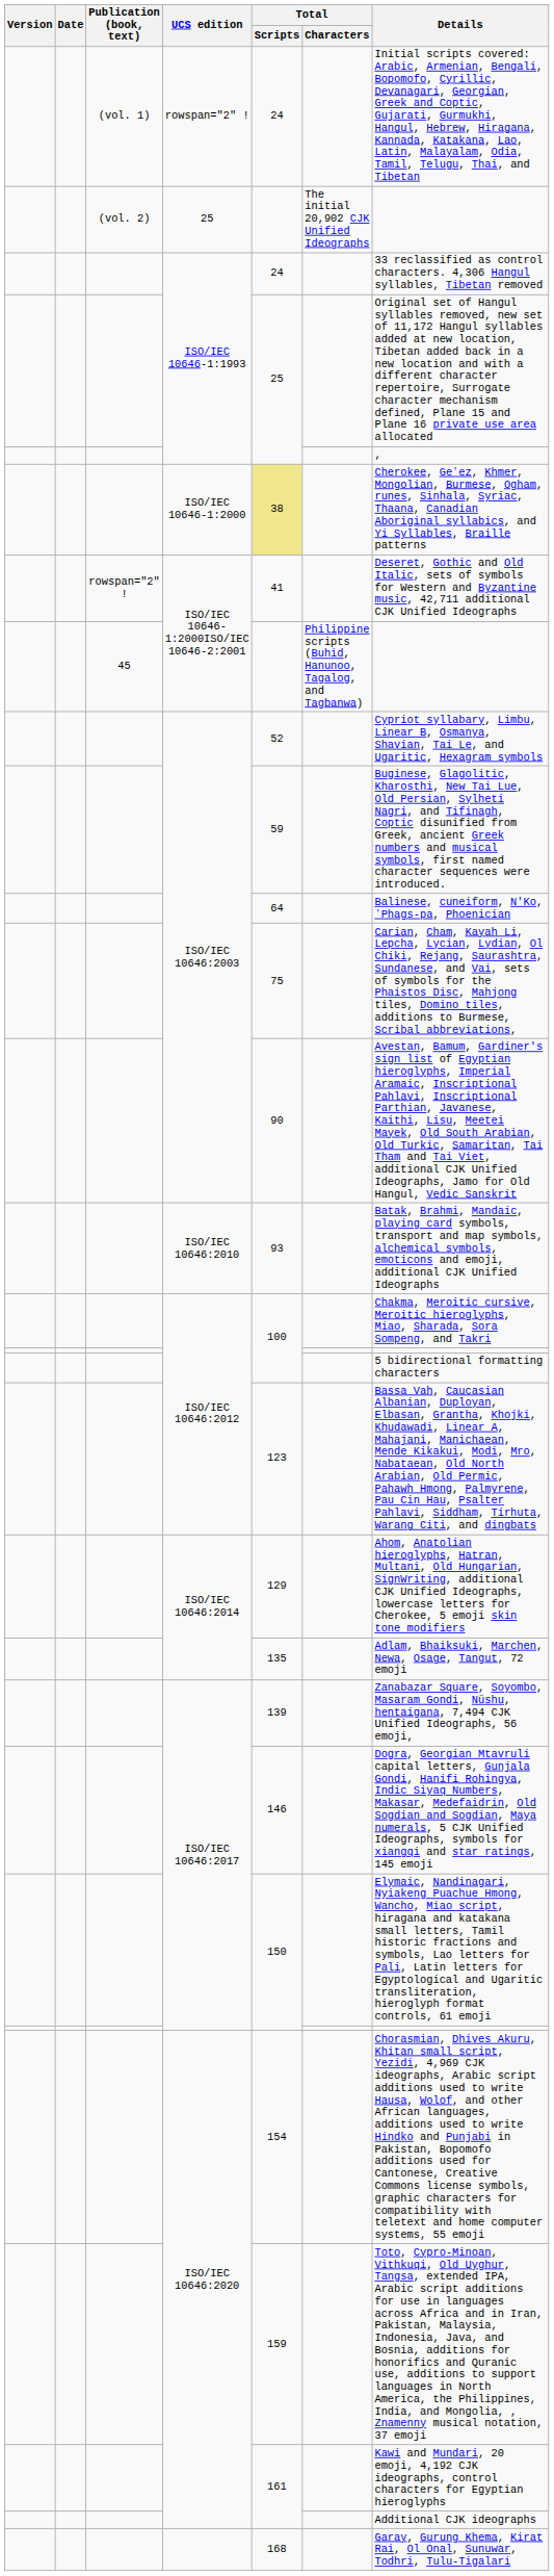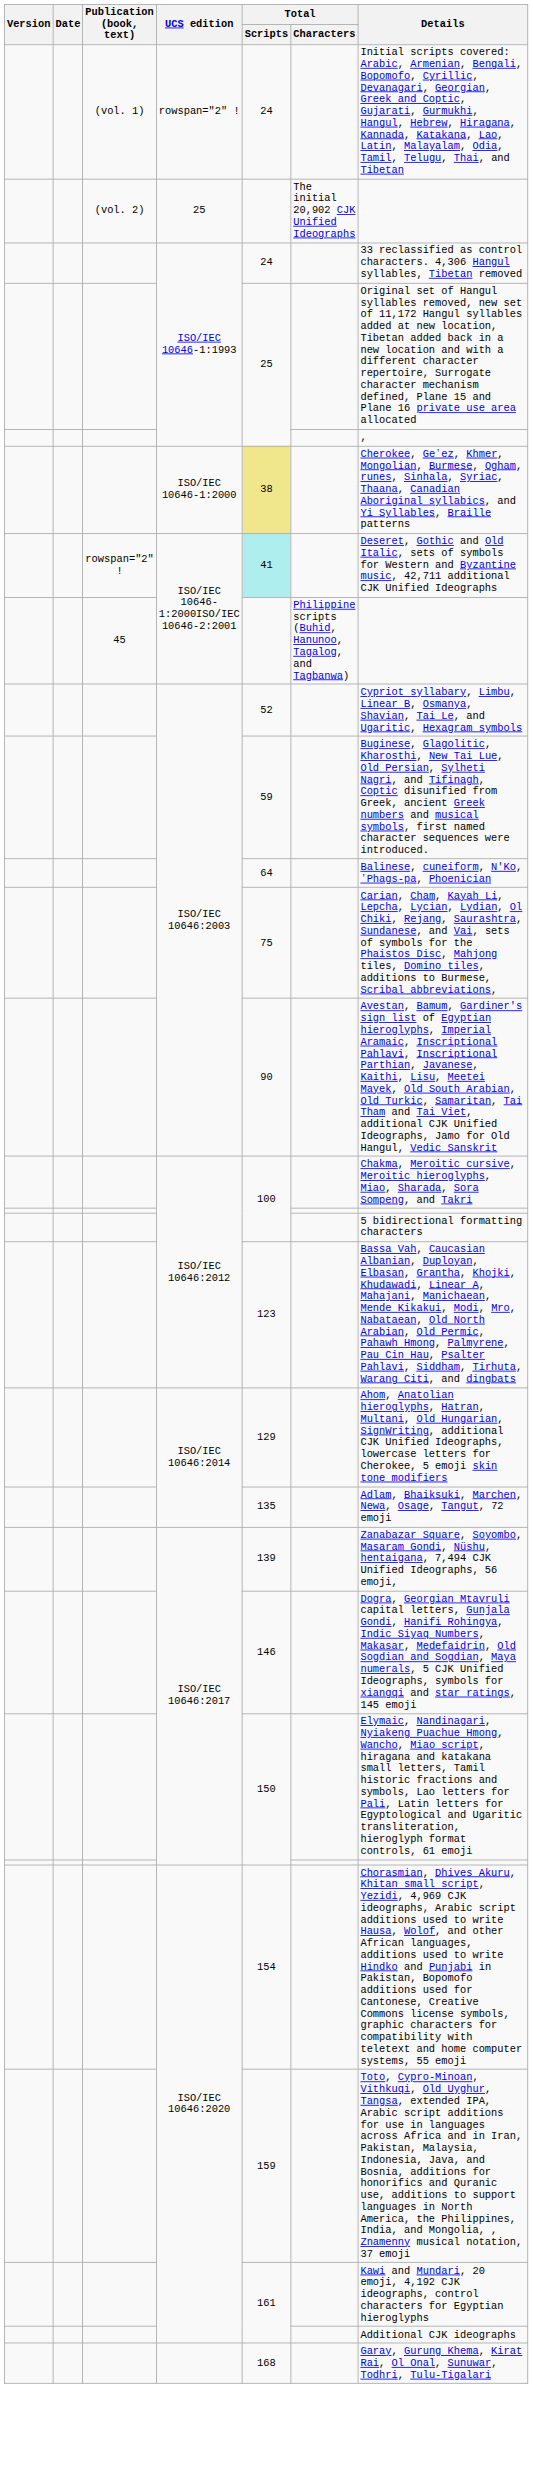rowspan="2" ! / ISO/IEC 10646-1:2000ISO/IEC 10646-2:2001 | Total / Scripts: no background -> paleturquoise background
- row: ISO/IEC 10646:2010 | 93 | Batak, Brahmi, Mandaic, playing card symbols, transport and map symbols, alchemical symbols, emoticons and emoji, additional CJK Unified Ideographs
